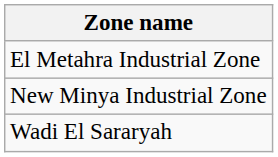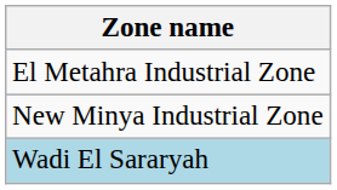row 4 | column 1: no background -> lightblue background
